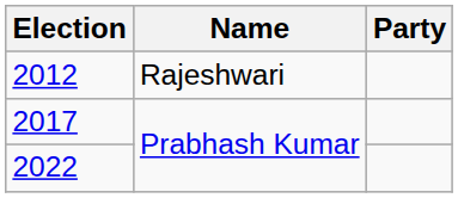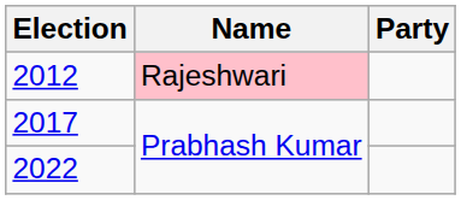2012 | Name: no background -> pink background
